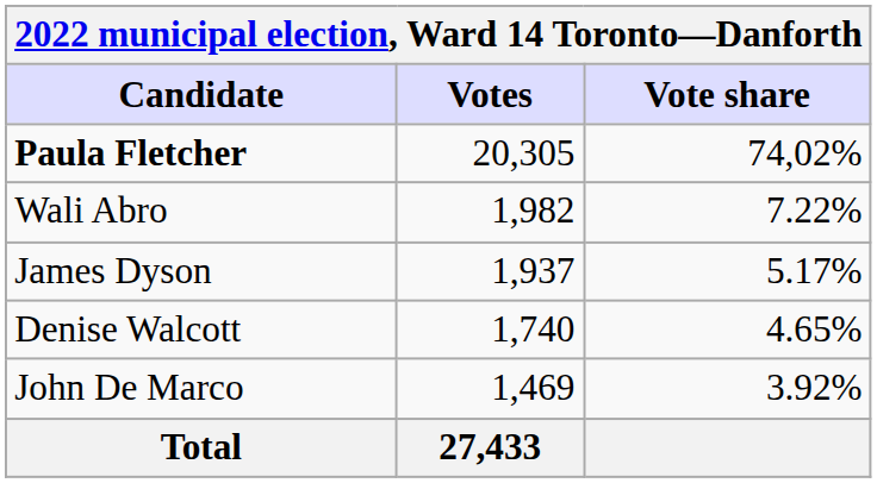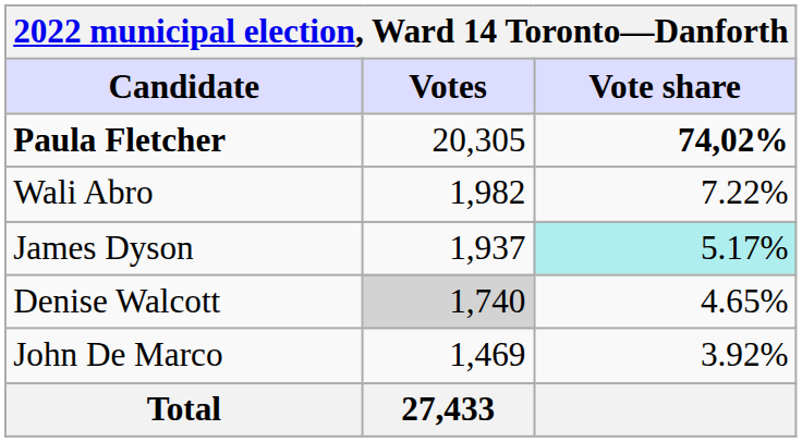Paula Fletcher | Vote share: normal -> bold
James Dyson | Vote share: no background -> paleturquoise background
Denise Walcott | Votes: no background -> lightgrey background
